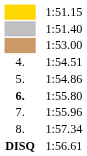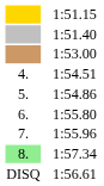1:55.80 | column 1: bold -> normal
1:57.34 | column 1: no background -> lightgreen background
1:56.61 | column 1: bold -> normal
